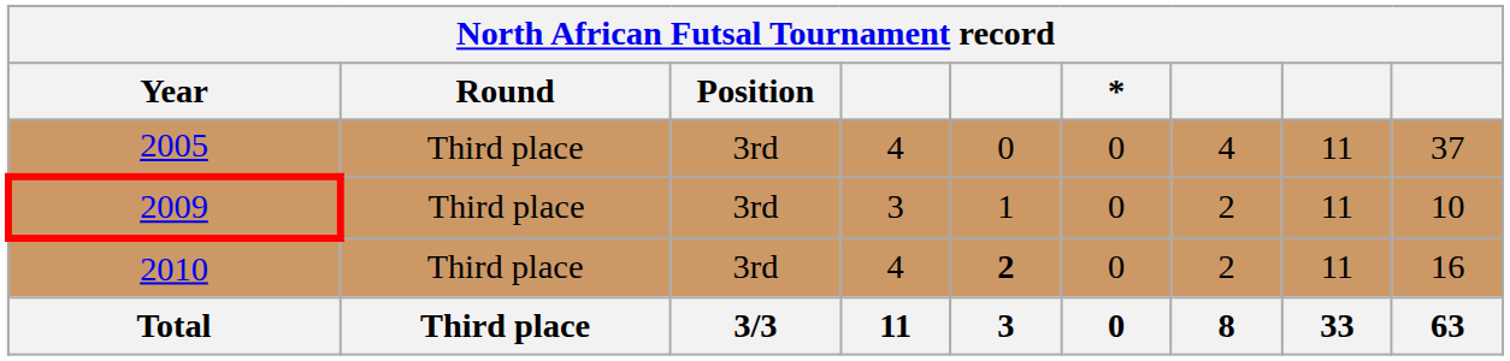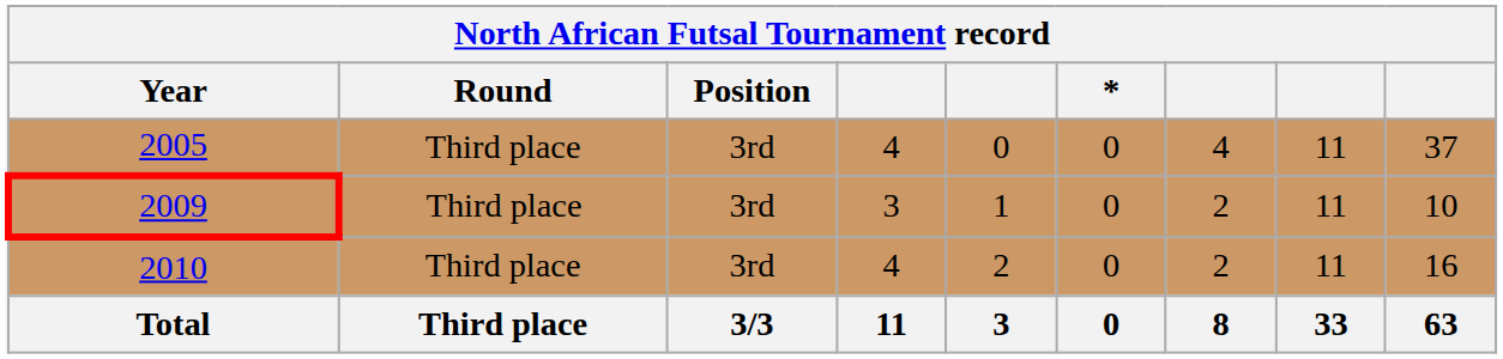2010 | column 5: bold -> normal
